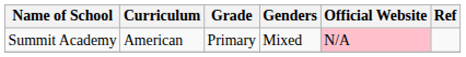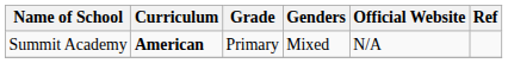Summit Academy | Curriculum: normal -> bold
Summit Academy | Official Website: pink background -> no background
